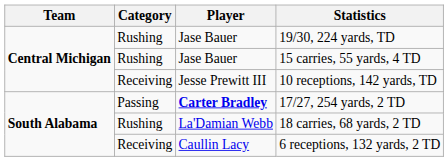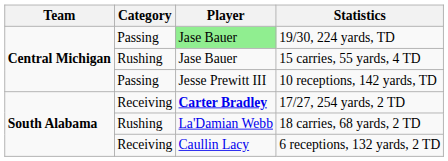19/30, 224 yards, TD | Category: Rushing -> Passing
19/30, 224 yards, TD | Player: no background -> lightgreen background
10 receptions, 142 yards, TD | Category: Receiving -> Passing
17/27, 254 yards, 2 TD | Category: Passing -> Receiving
